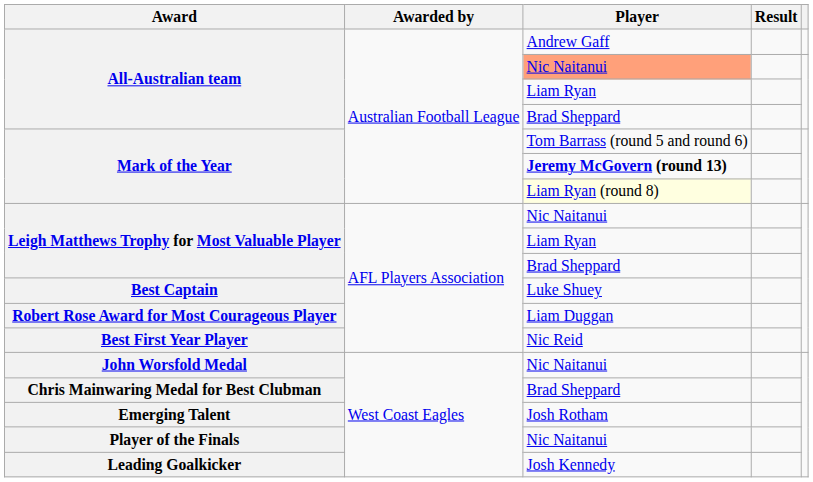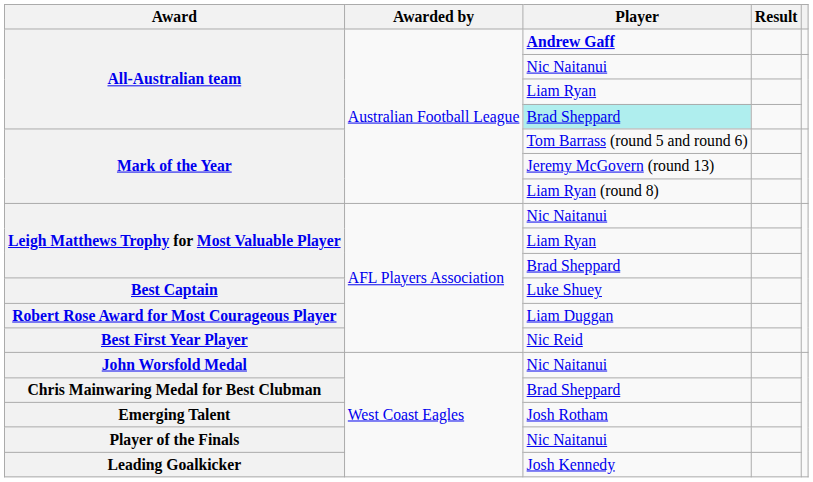Andrew Gaff | Player: normal -> bold
All-Australian team / Nic Naitanui | Player: lightsalmon background -> no background
All-Australian team / Brad Sheppard | Player: no background -> paleturquoise background
Jeremy McGovern (round 13) | Player: bold -> normal
Liam Ryan (round 8) | Player: lightyellow background -> no background
